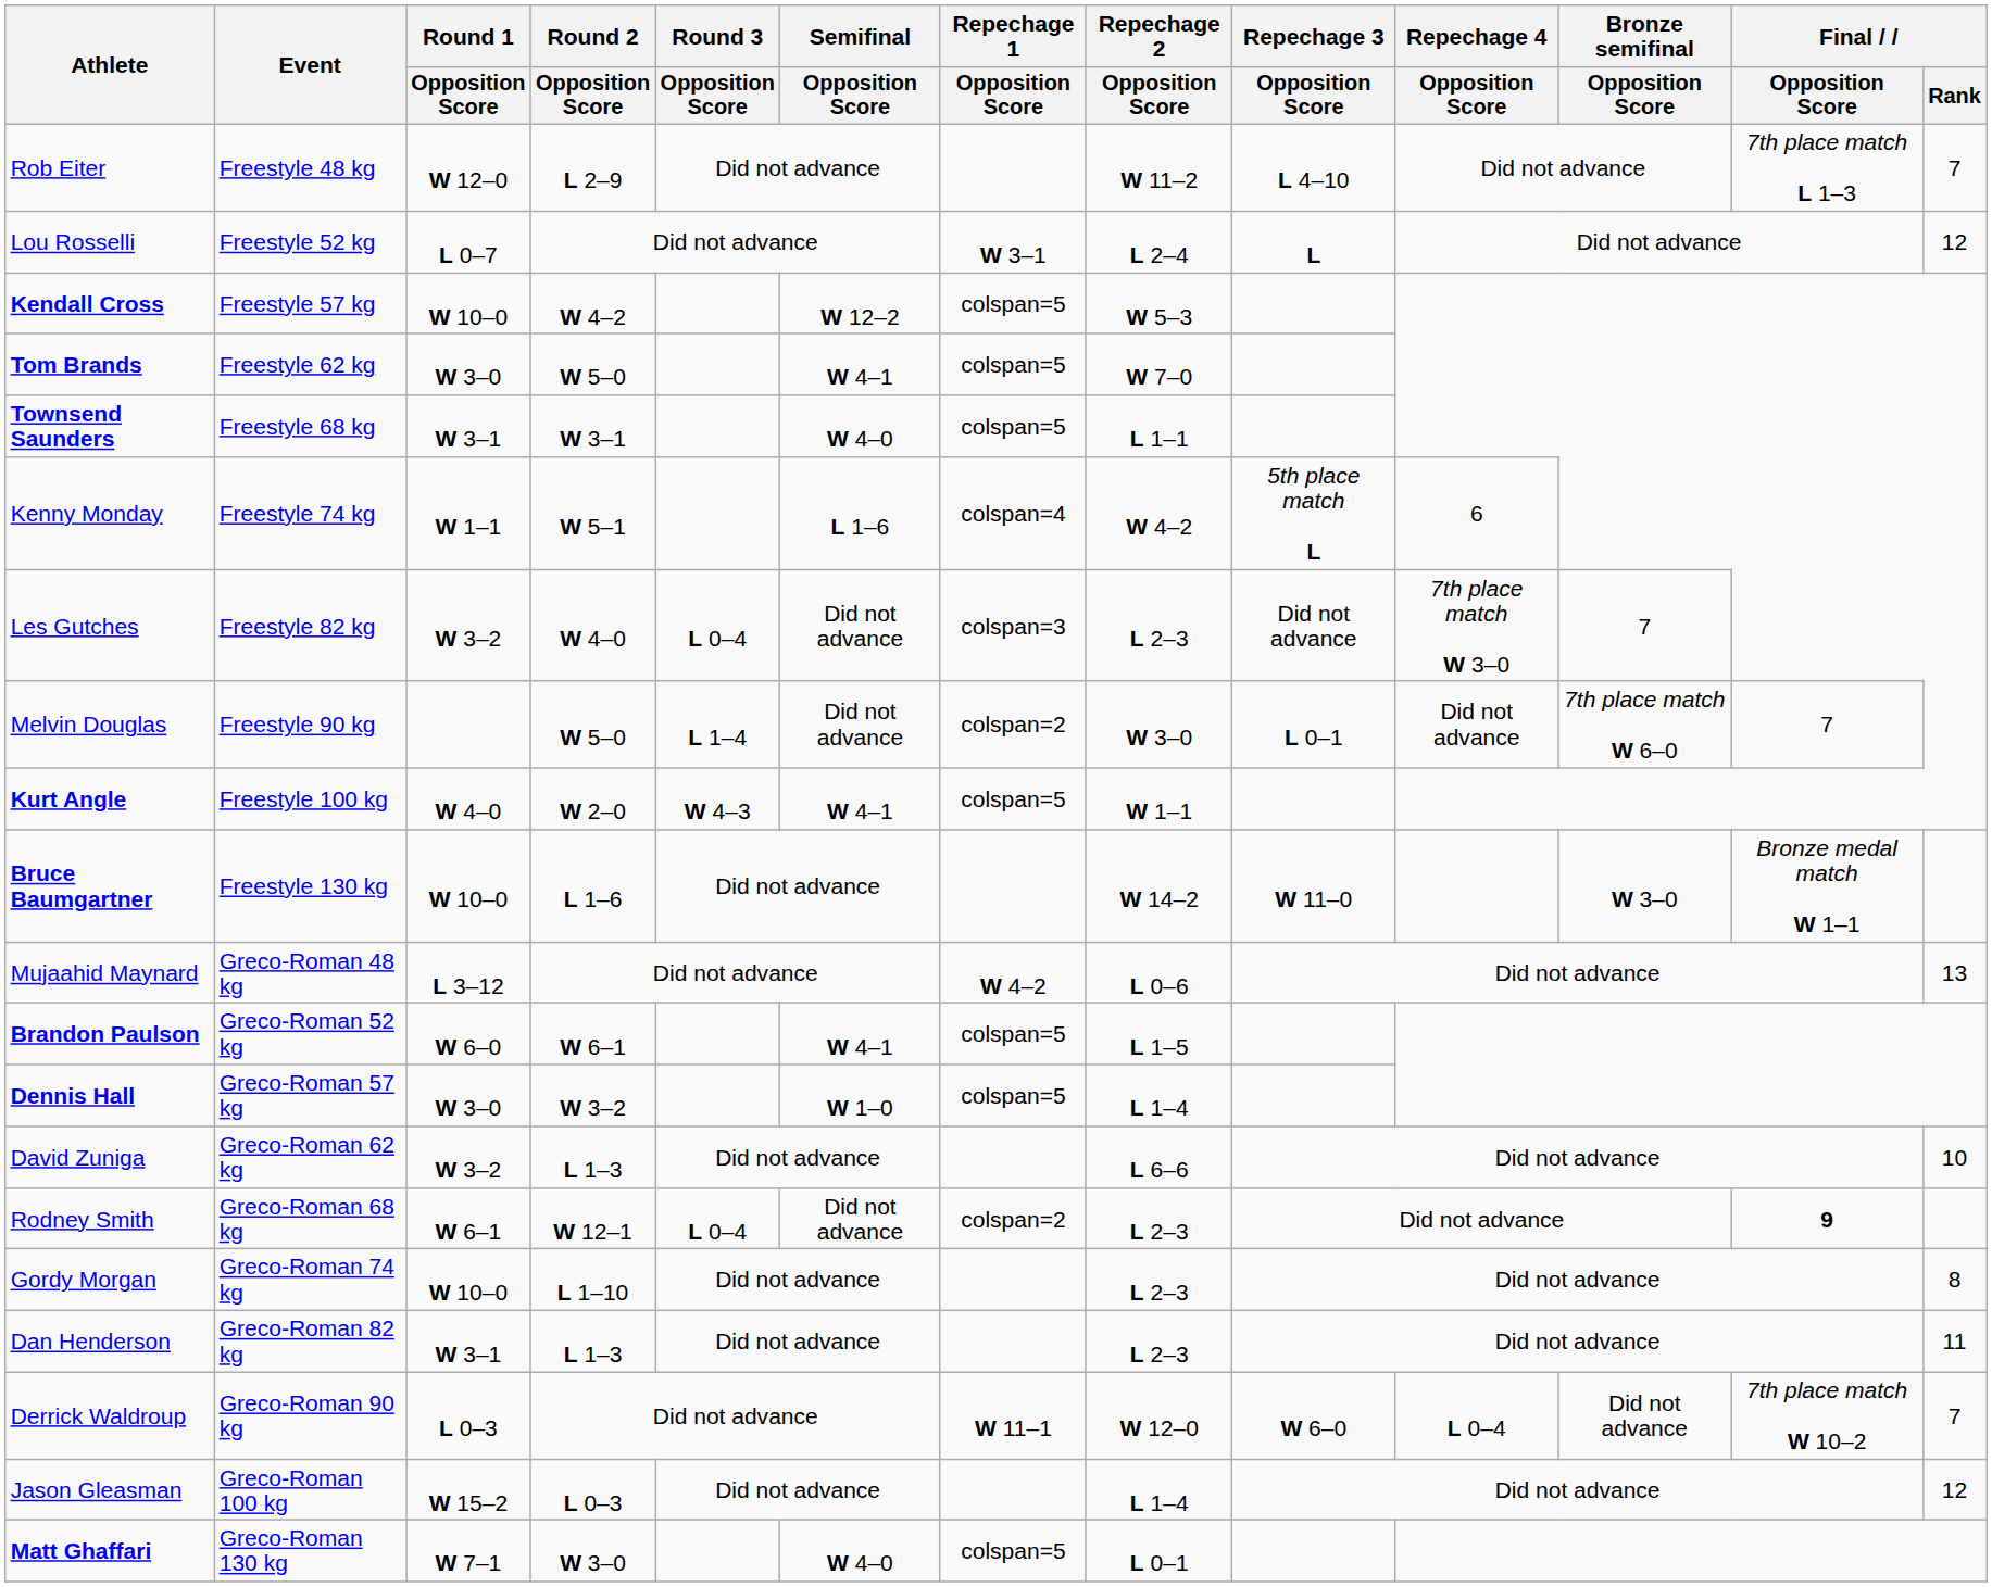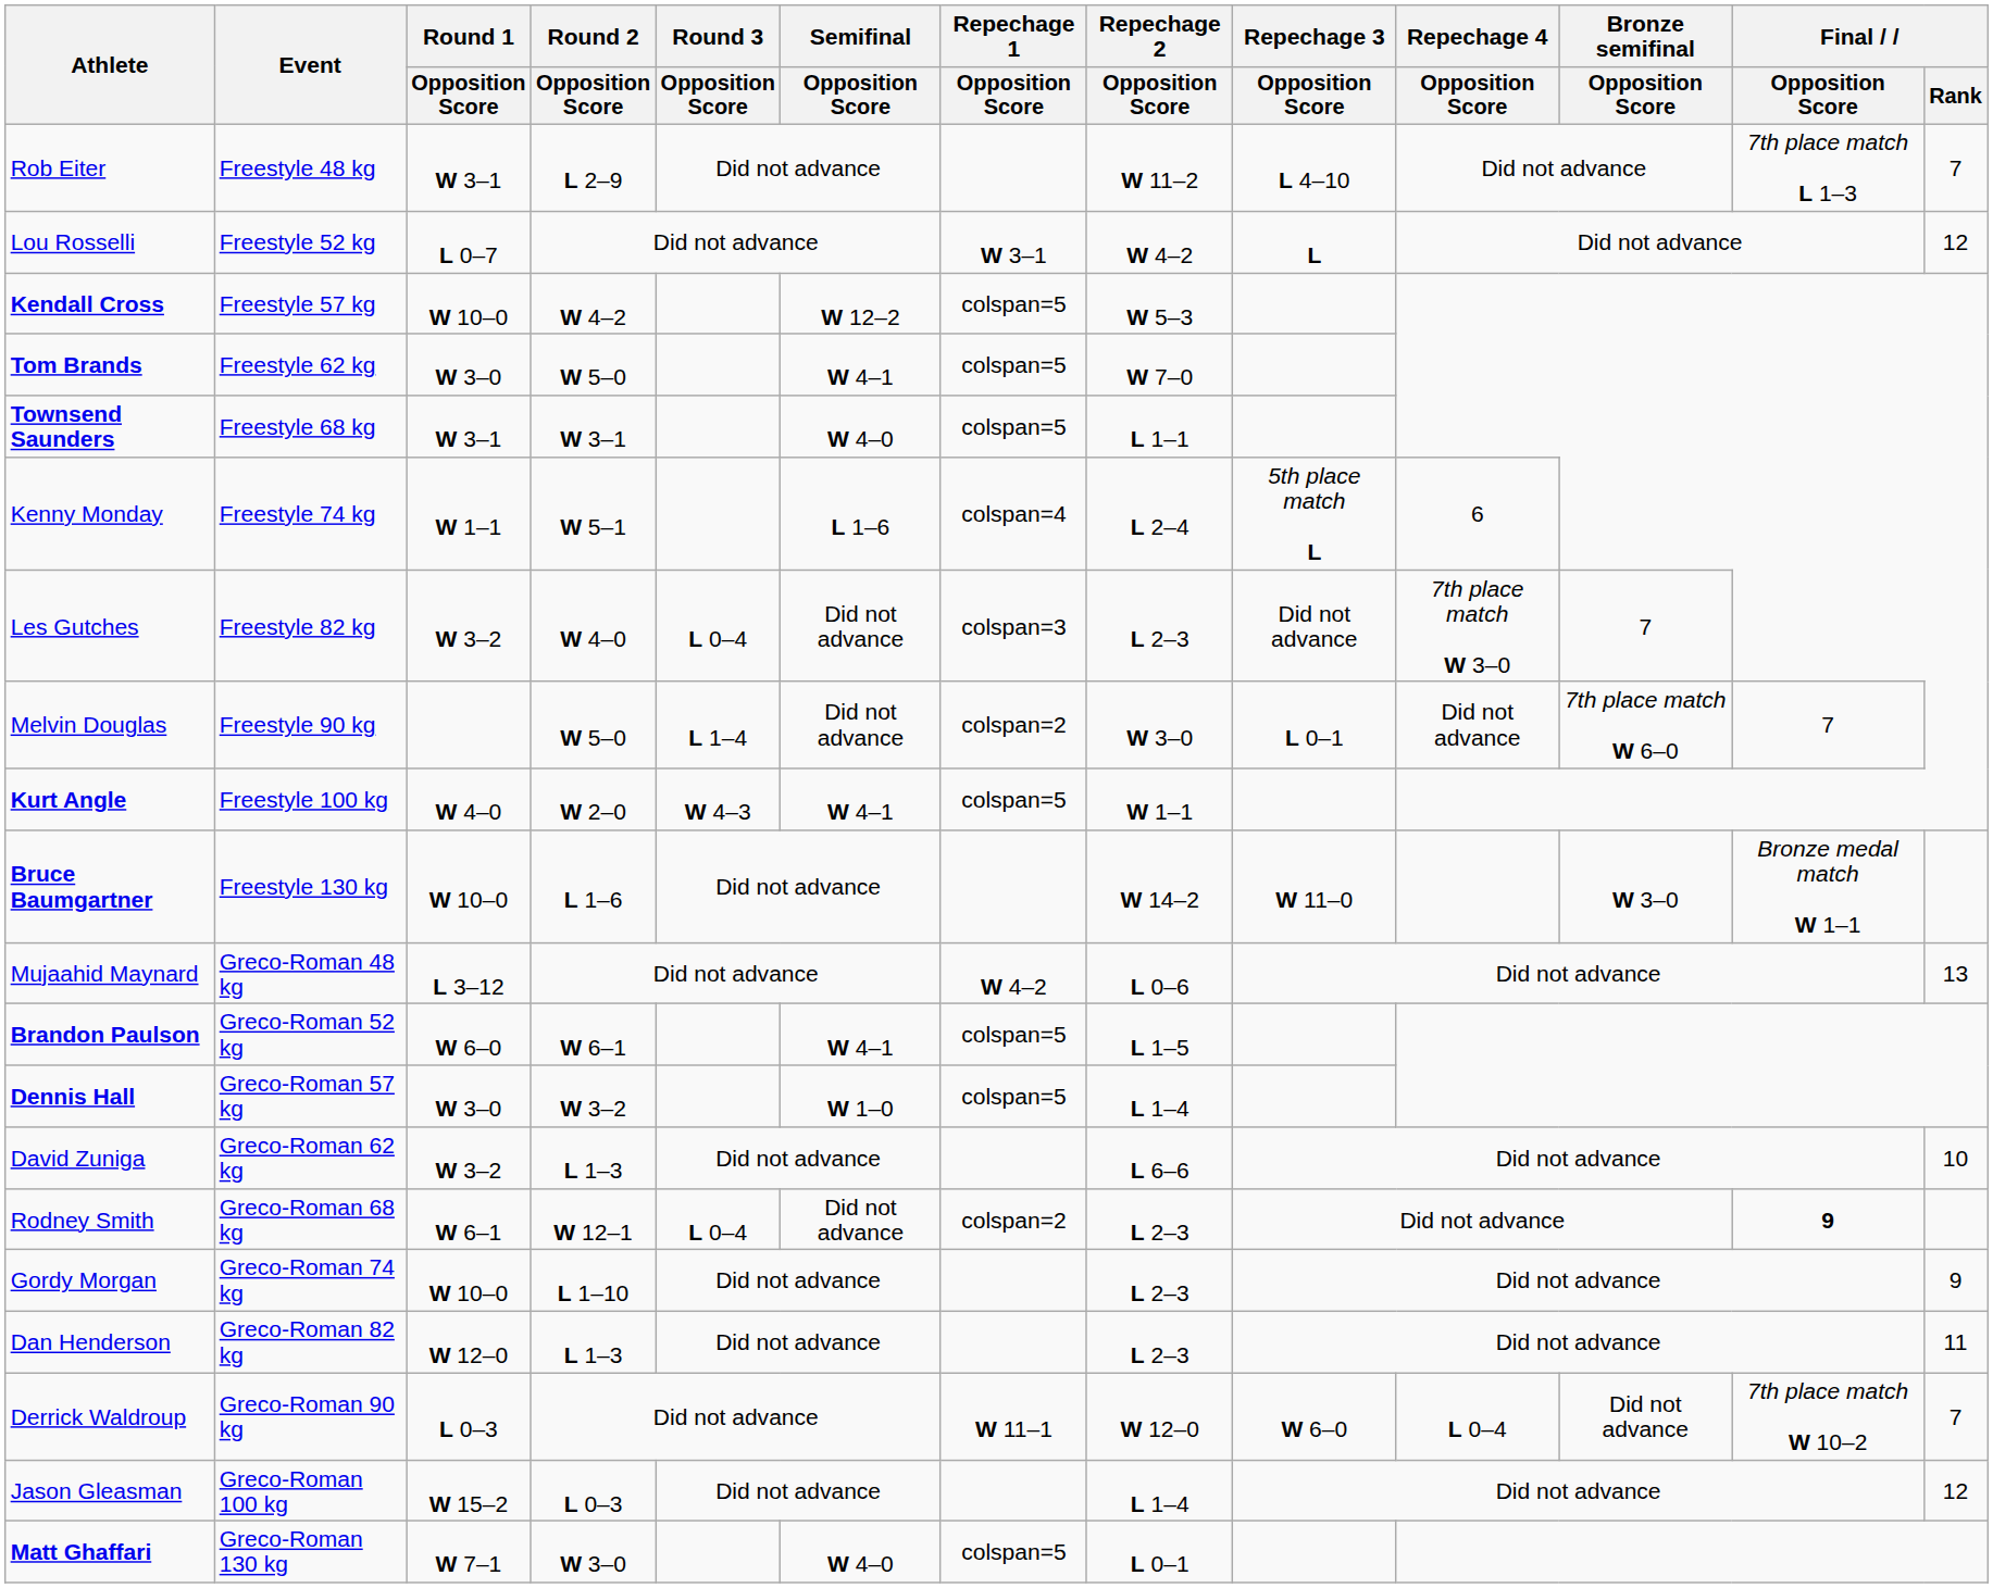Rob Eiter | Round 1 / Opposition Score: W 12–0 -> W 3–1
Lou Rosselli | Repechage 2 / Opposition Score: L 2–4 -> W 4–2
Kenny Monday | Repechage 2 / Opposition Score: W 4–2 -> L 2–4
Gordy Morgan | Final / Rank: 8 -> 9
Dan Henderson | Round 1 / Opposition Score: W 3–1 -> W 12–0
